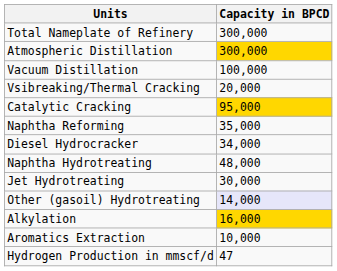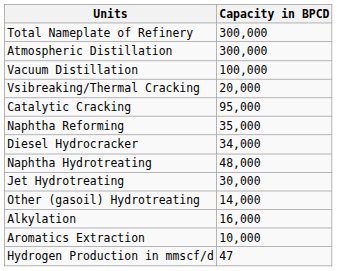Atmospheric Distillation | Capacity in BPCD: gold background -> no background
Catalytic Cracking | Capacity in BPCD: gold background -> no background
Other (gasoil) Hydrotreating | Capacity in BPCD: lavender background -> no background
Alkylation | Capacity in BPCD: gold background -> no background
